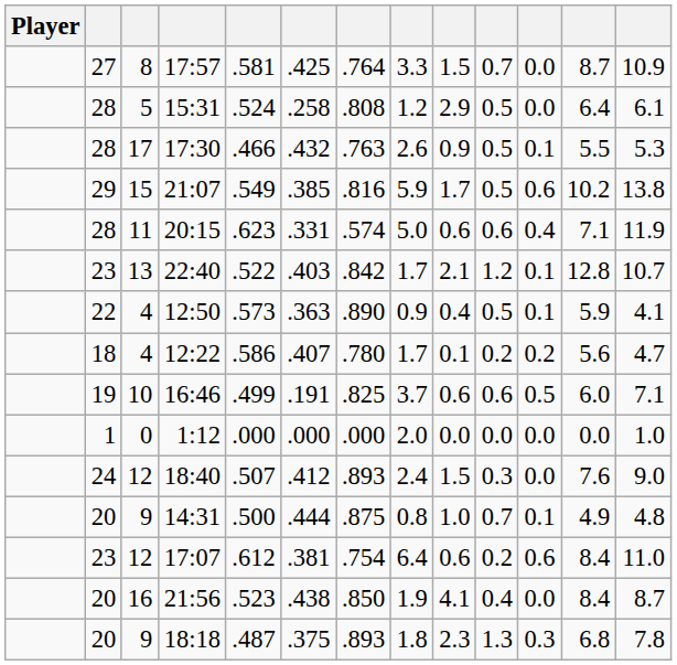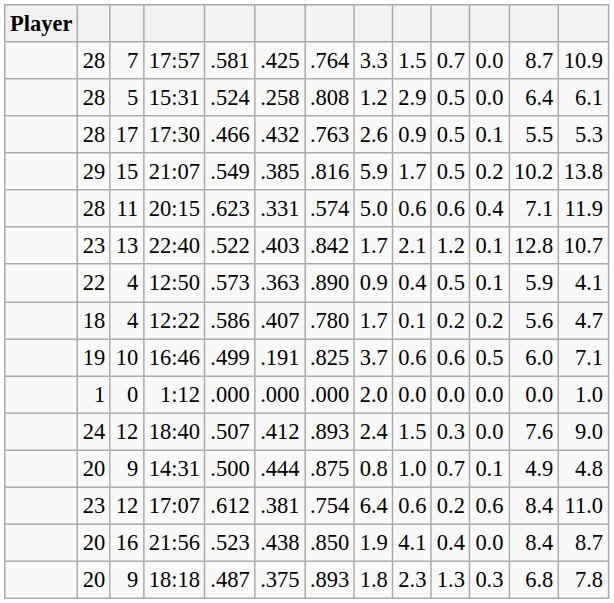17:57 | column 2: 27 -> 28
17:57 | column 3: 8 -> 7
21:07 | column 11: 0.6 -> 0.2
